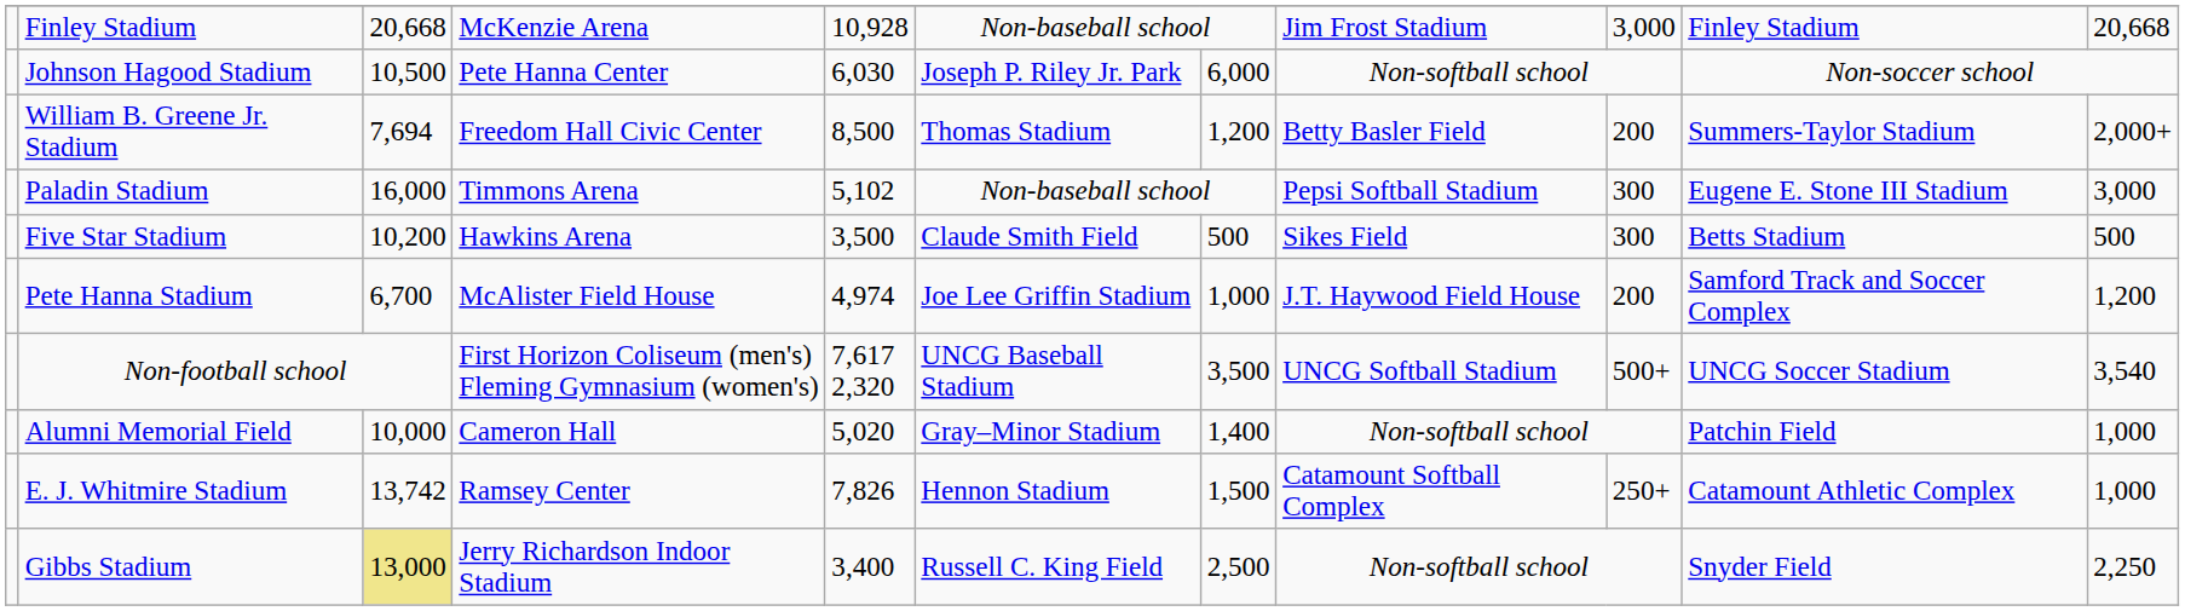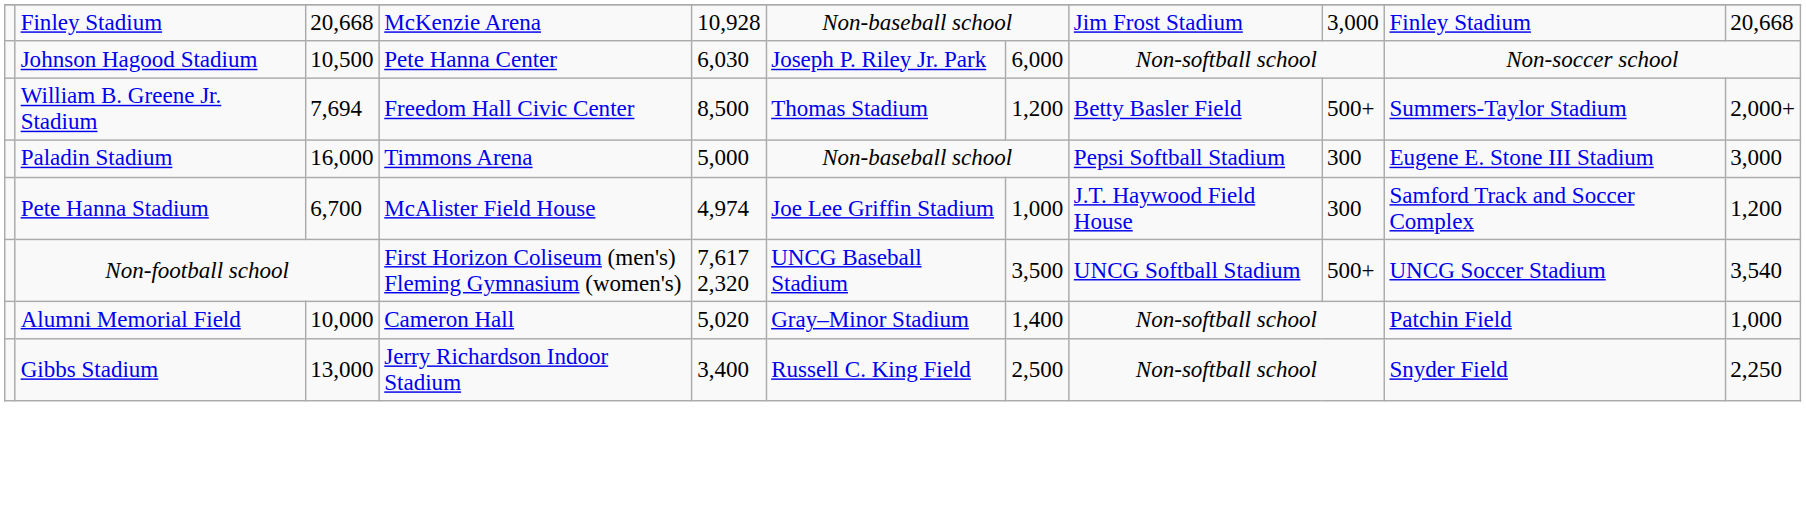William B. Greene Jr. Stadium | column 9: 200 -> 500+
Paladin Stadium | column 5: 5,102 -> 5,000
- row: Five Star Stadium | 10,200 | Hawkins Arena | 3,500 | Claude Smith Field | 500 | Sikes Field | 300 | Betts Stadium | 500
Pete Hanna Stadium | column 9: 200 -> 300
- row: E. J. Whitmire Stadium | 13,742 | Ramsey Center | 7,826 | Hennon Stadium | 1,500 | Catamount Softball Complex | 250+ | Catamount Athletic Complex | 1,000
Gibbs Stadium | column 3: khaki background -> no background
